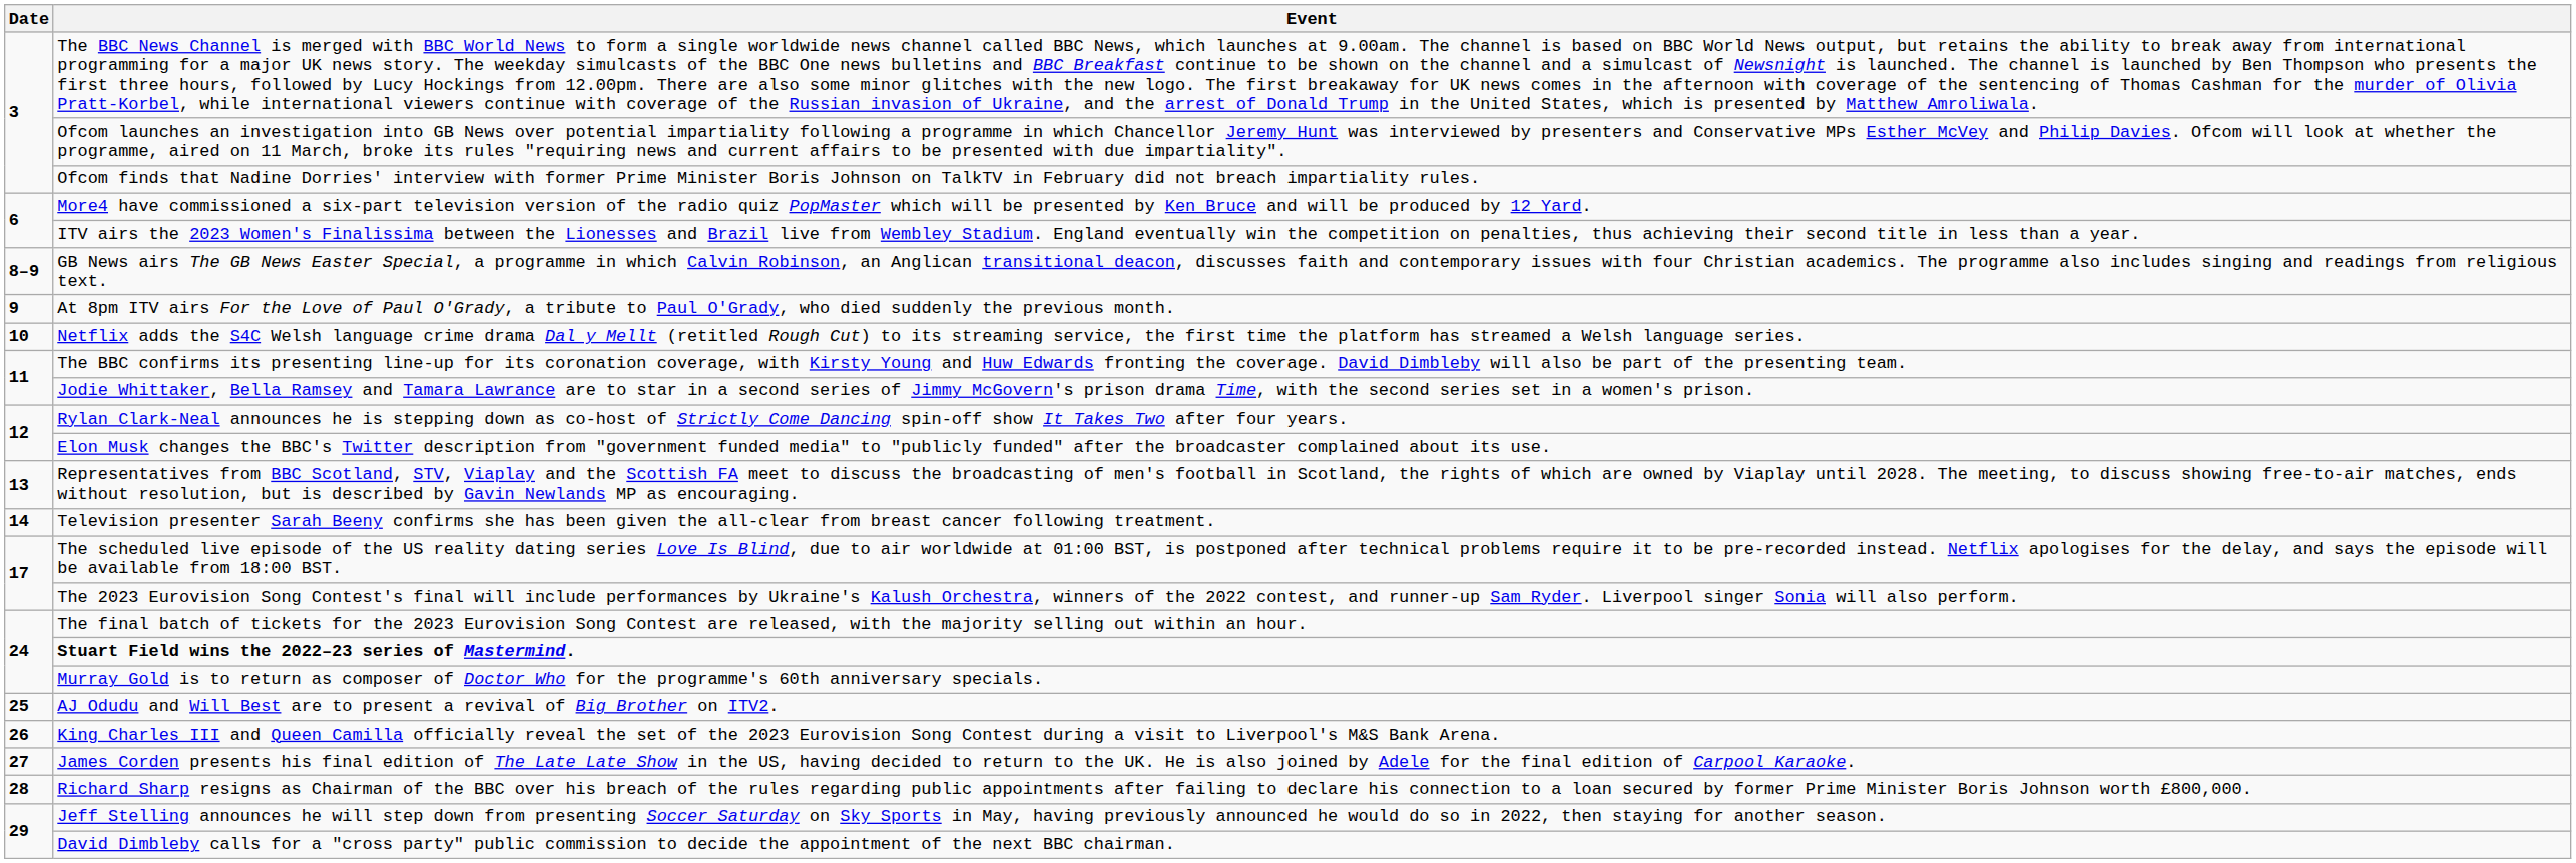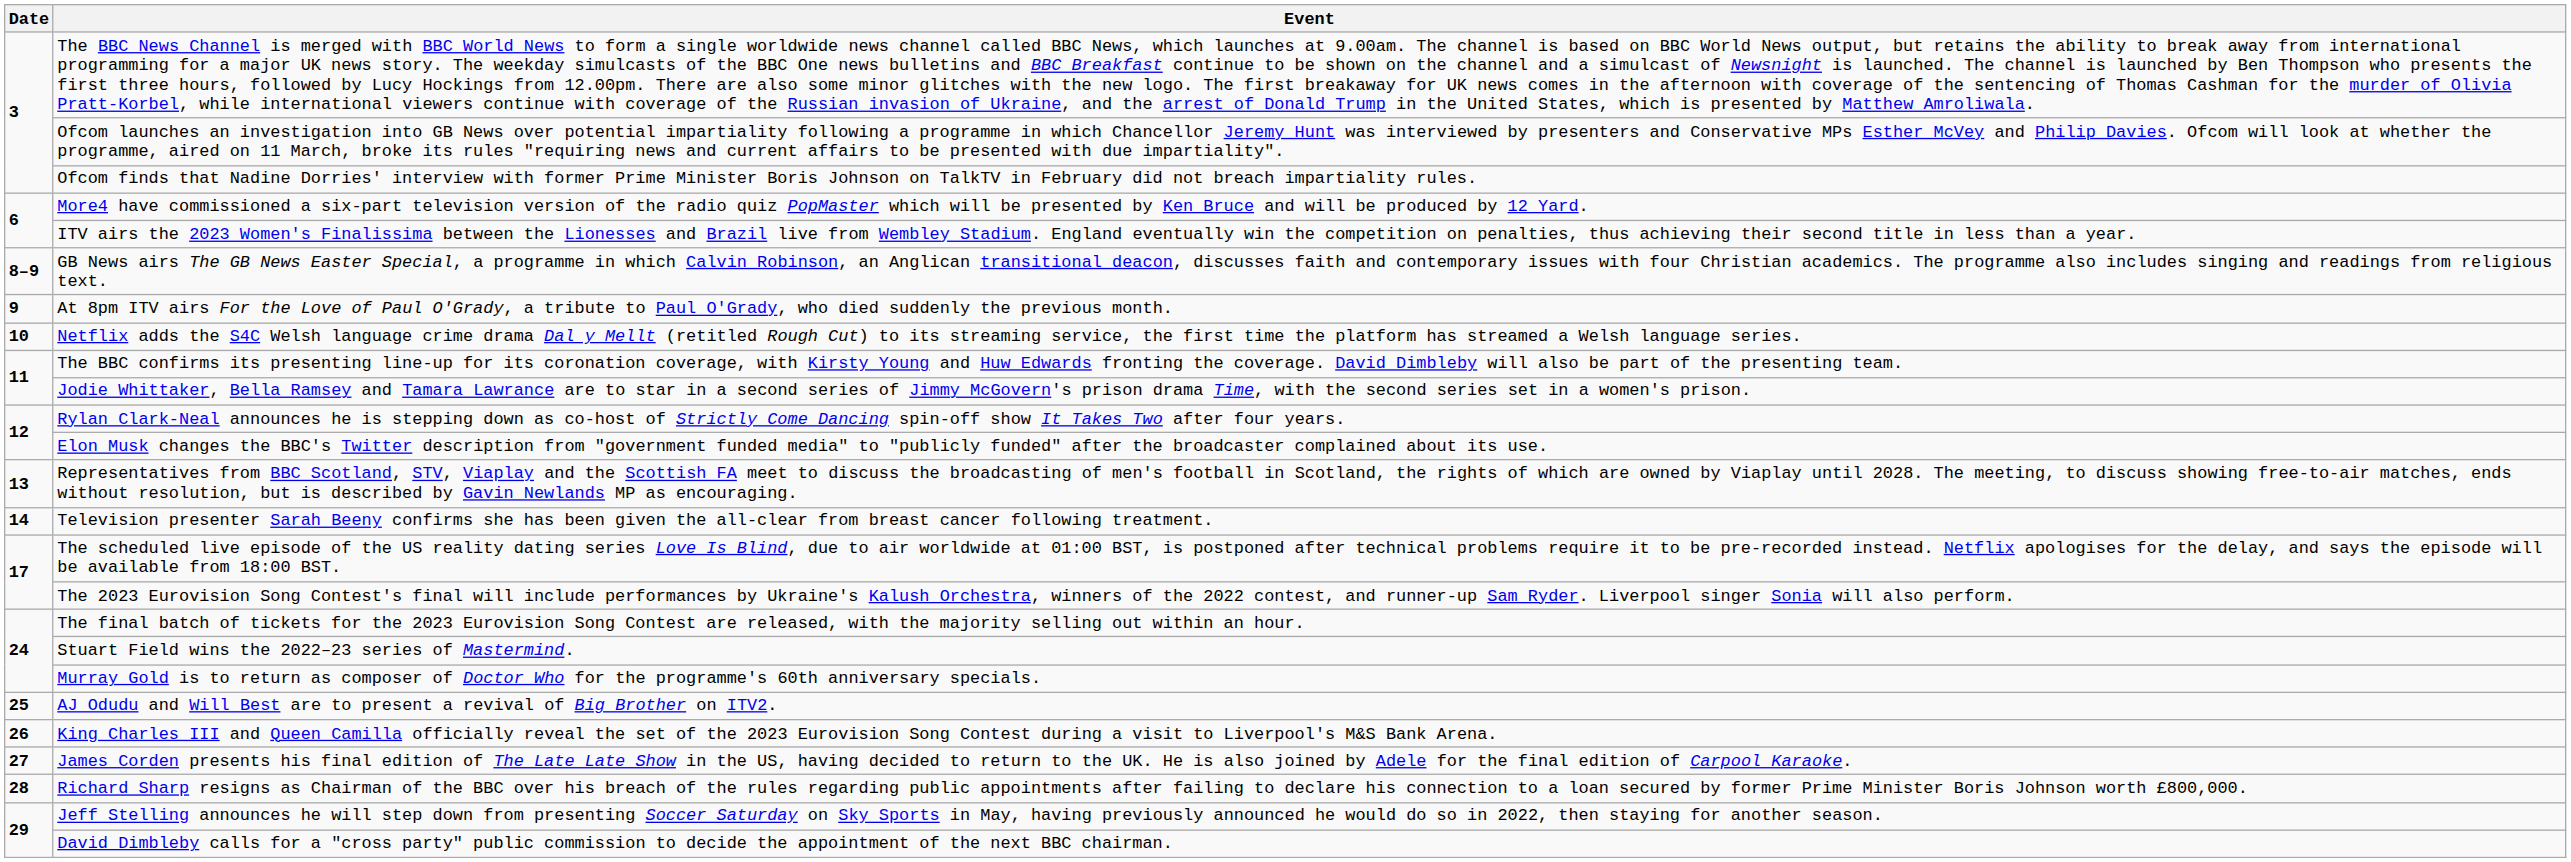Stuart Field wins the 2022–23 series of Mastermind. | Event: bold -> normal
